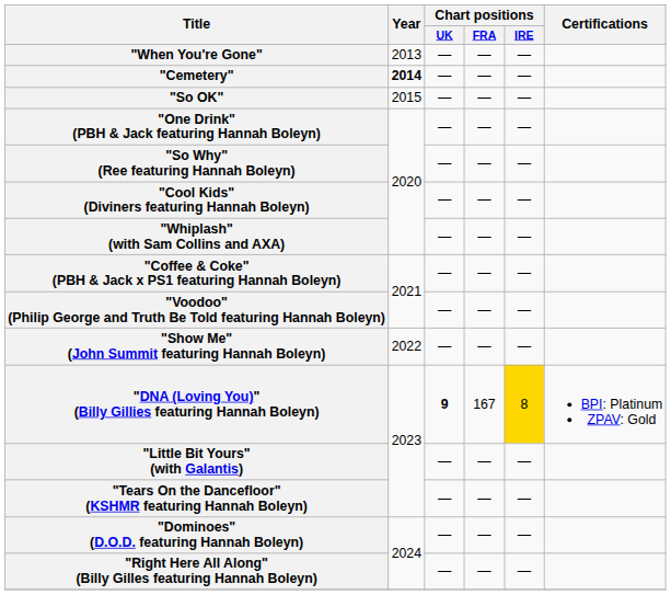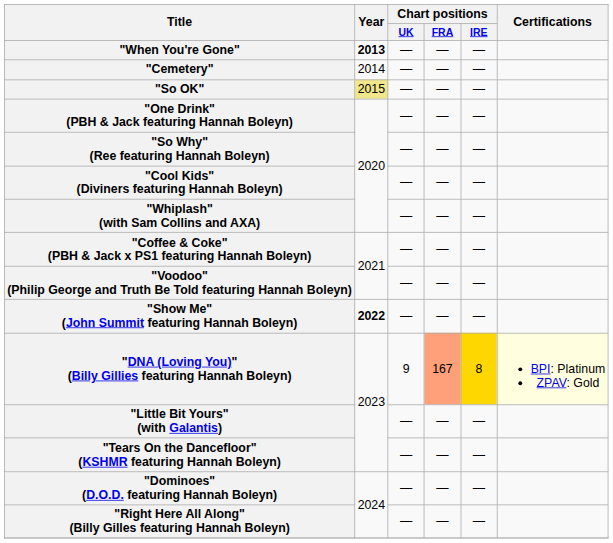"When You're Gone" | Year: normal -> bold
"Cemetery" | Year: bold -> normal
"So OK" | Year: no background -> khaki background
"Show Me" (John Summit featuring Hannah Boleyn) | Year: normal -> bold
"DNA (Loving You)" (Billy Gillies featuring Hannah Boleyn) | Chart positions / UK: bold -> normal
"DNA (Loving You)" (Billy Gillies featuring Hannah Boleyn) | Chart positions / FRA: no background -> lightsalmon background
"DNA (Loving You)" (Billy Gillies featuring Hannah Boleyn) | Certifications: no background -> lightyellow background
